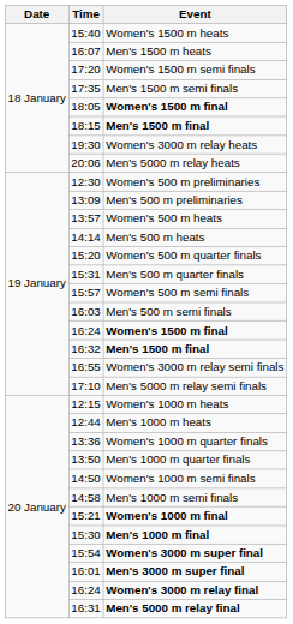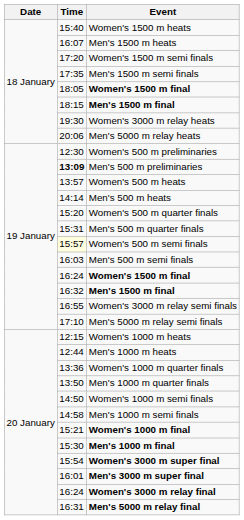Men's 500 m preliminaries | Time: normal -> bold
Women's 500 m semi finals | Time: no background -> lightyellow background
